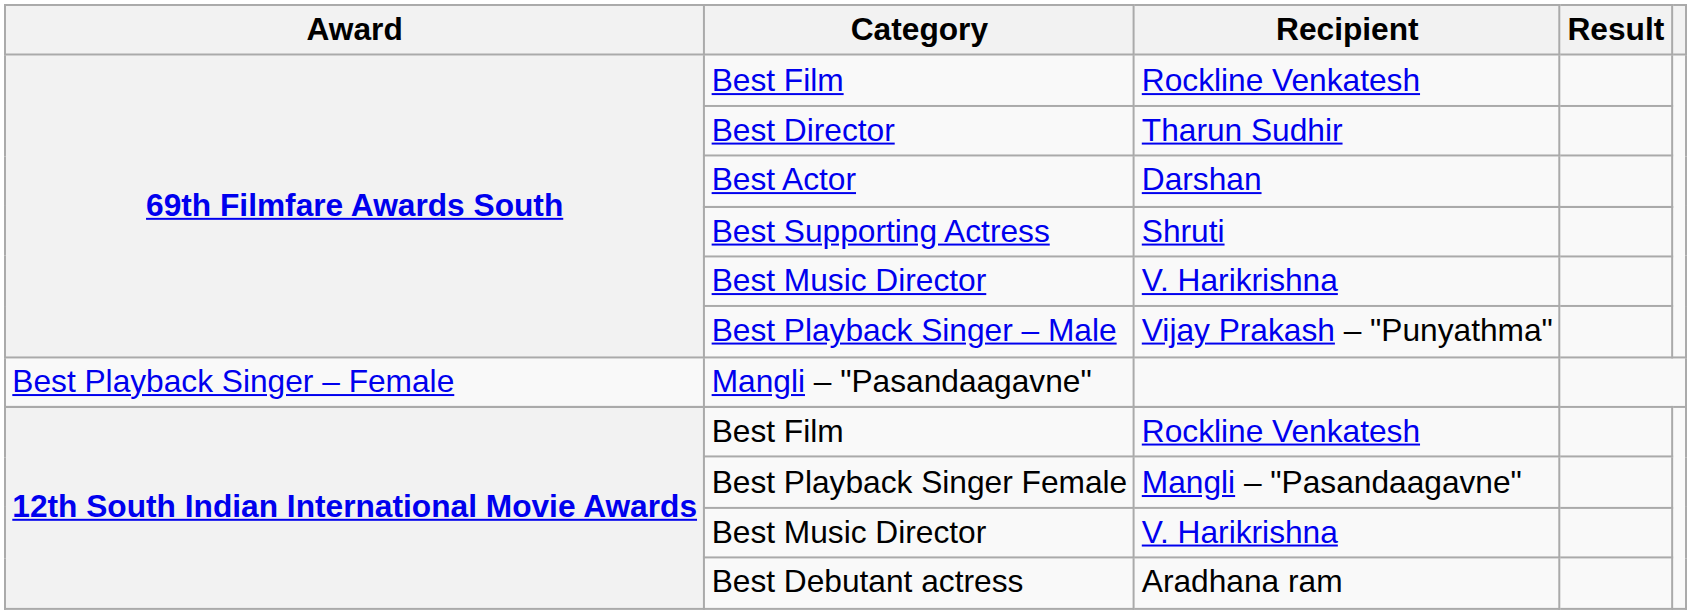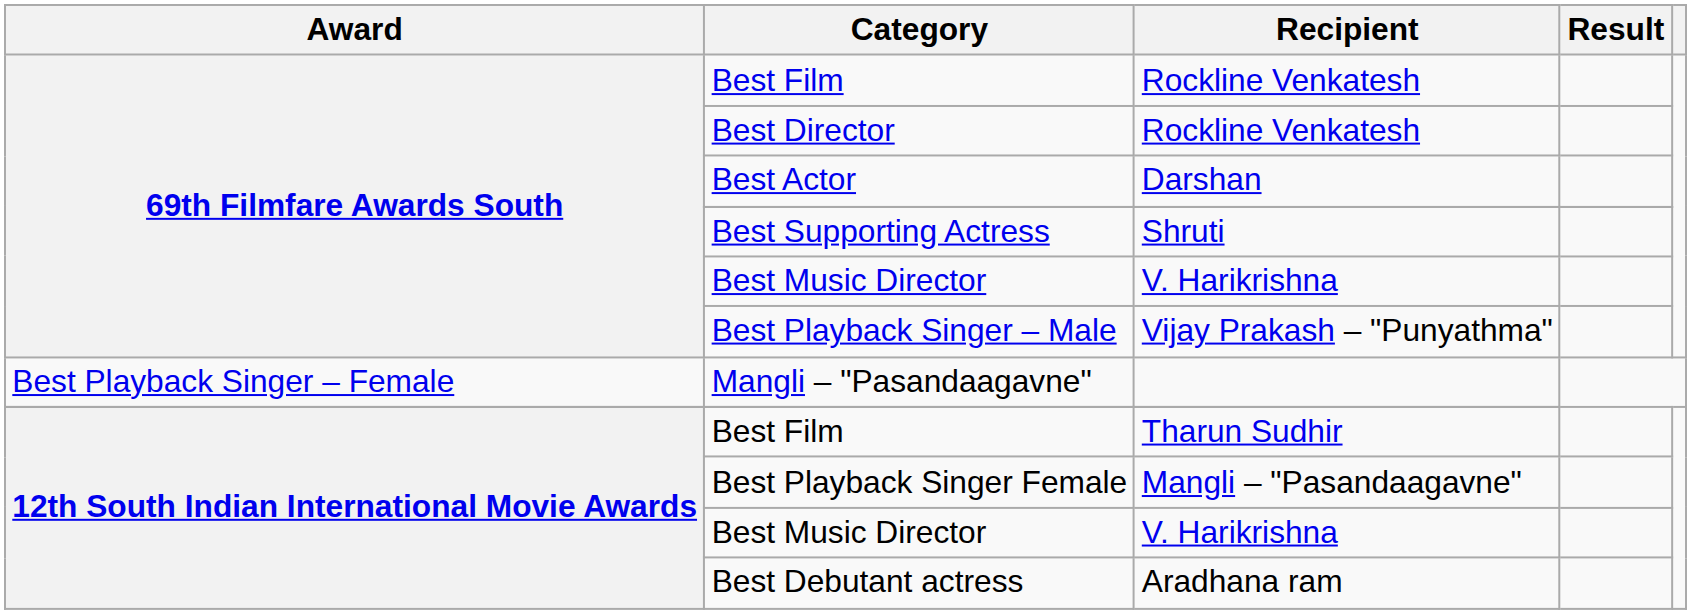Best Director | Recipient: Tharun Sudhir -> Rockline Venkatesh
12th South Indian International Movie Awards / Best Film | Recipient: Rockline Venkatesh -> Tharun Sudhir
